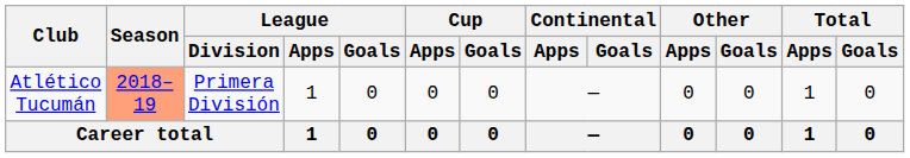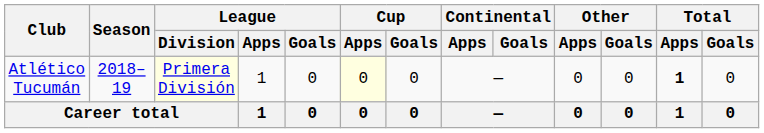Atlético Tucumán | Season: lightsalmon background -> no background
Atlético Tucumán | League / Division: no background -> lightyellow background
Atlético Tucumán | Cup / Apps: no background -> lightyellow background
Atlético Tucumán | Total / Apps: normal -> bold
